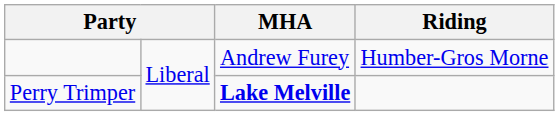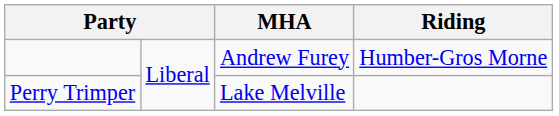Perry Trimper | MHA: bold -> normal
